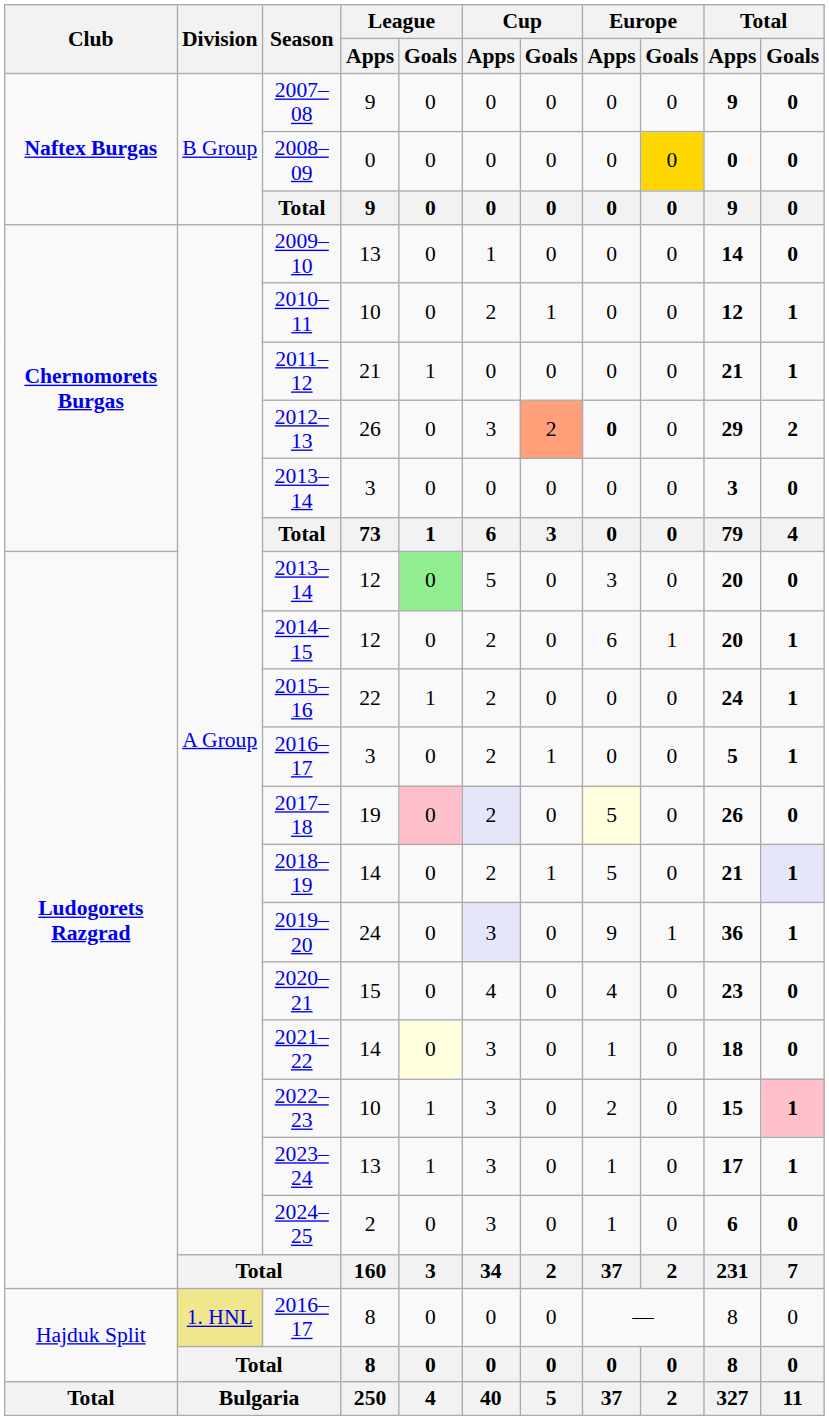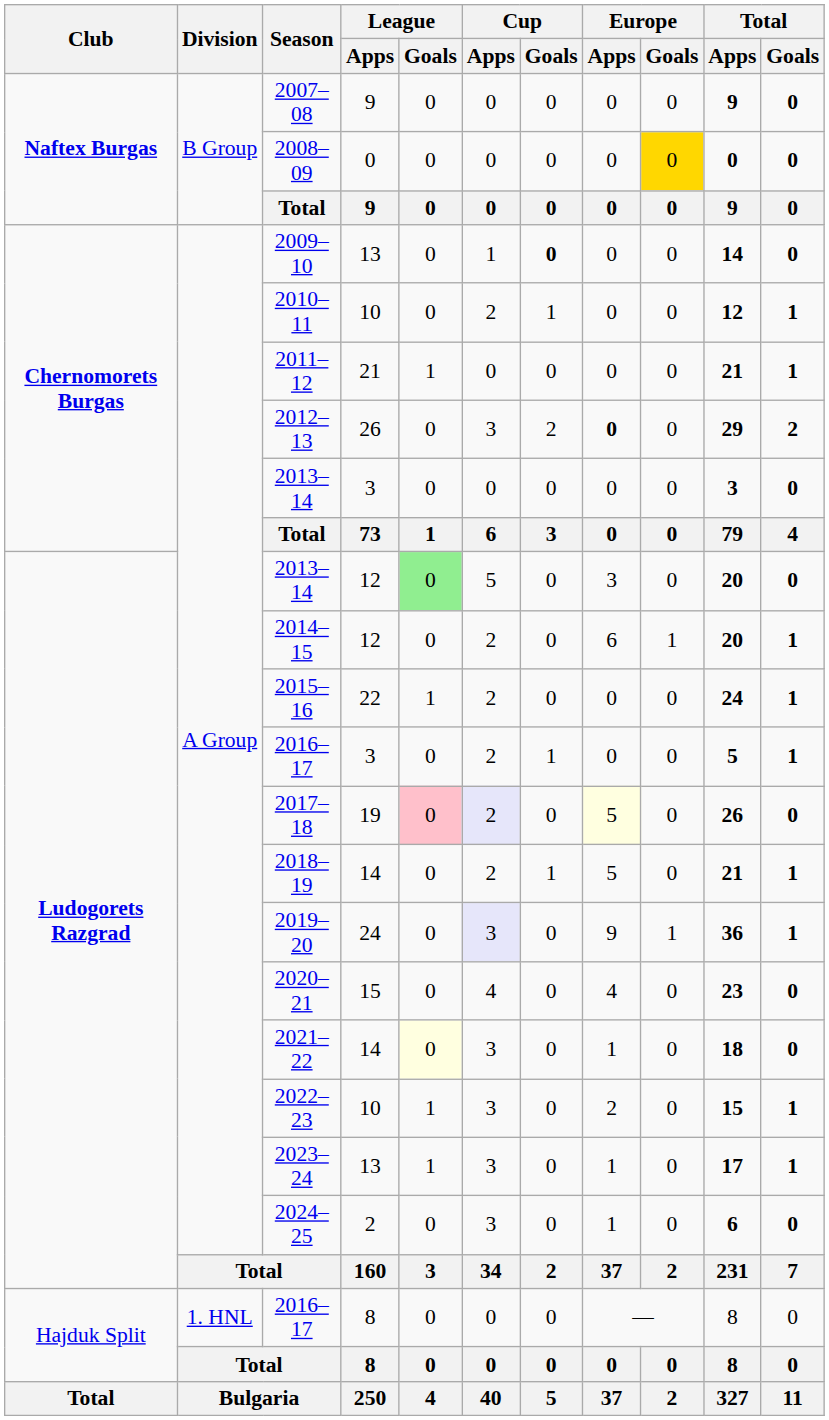2009–10 | Cup / Goals: normal -> bold
2012–13 | Cup / Goals: lightsalmon background -> no background
2018–19 | Total / Goals: lavender background -> no background
2022–23 | Total / Goals: pink background -> no background
2016–17 / 8 | Division: khaki background -> no background
